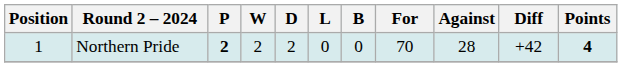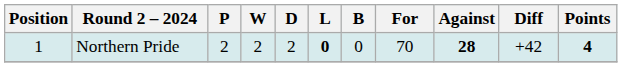Northern Pride | P: bold -> normal
Northern Pride | L: normal -> bold
Northern Pride | Against: normal -> bold
